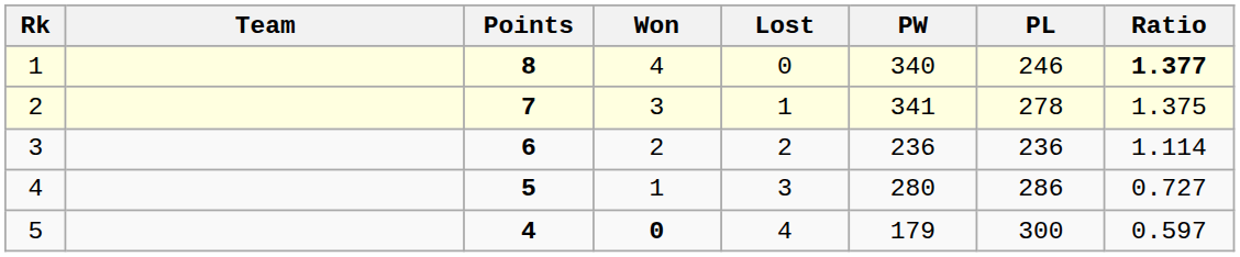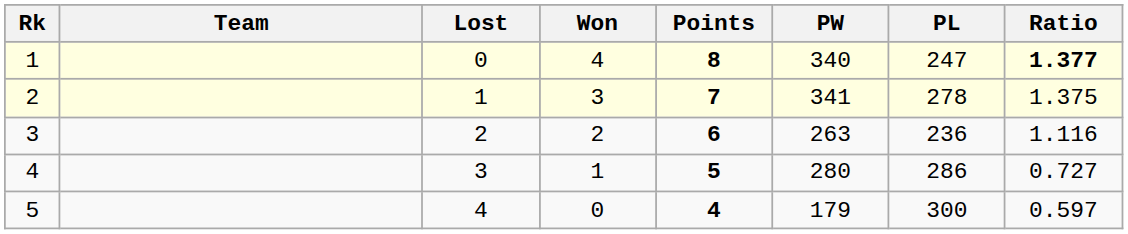columns swapped: Points <-> Lost
row 2 | PL: 246 -> 247
row 4 | PW: 236 -> 263
row 4 | Ratio: 1.114 -> 1.116
row 6 | Won: bold -> normal
